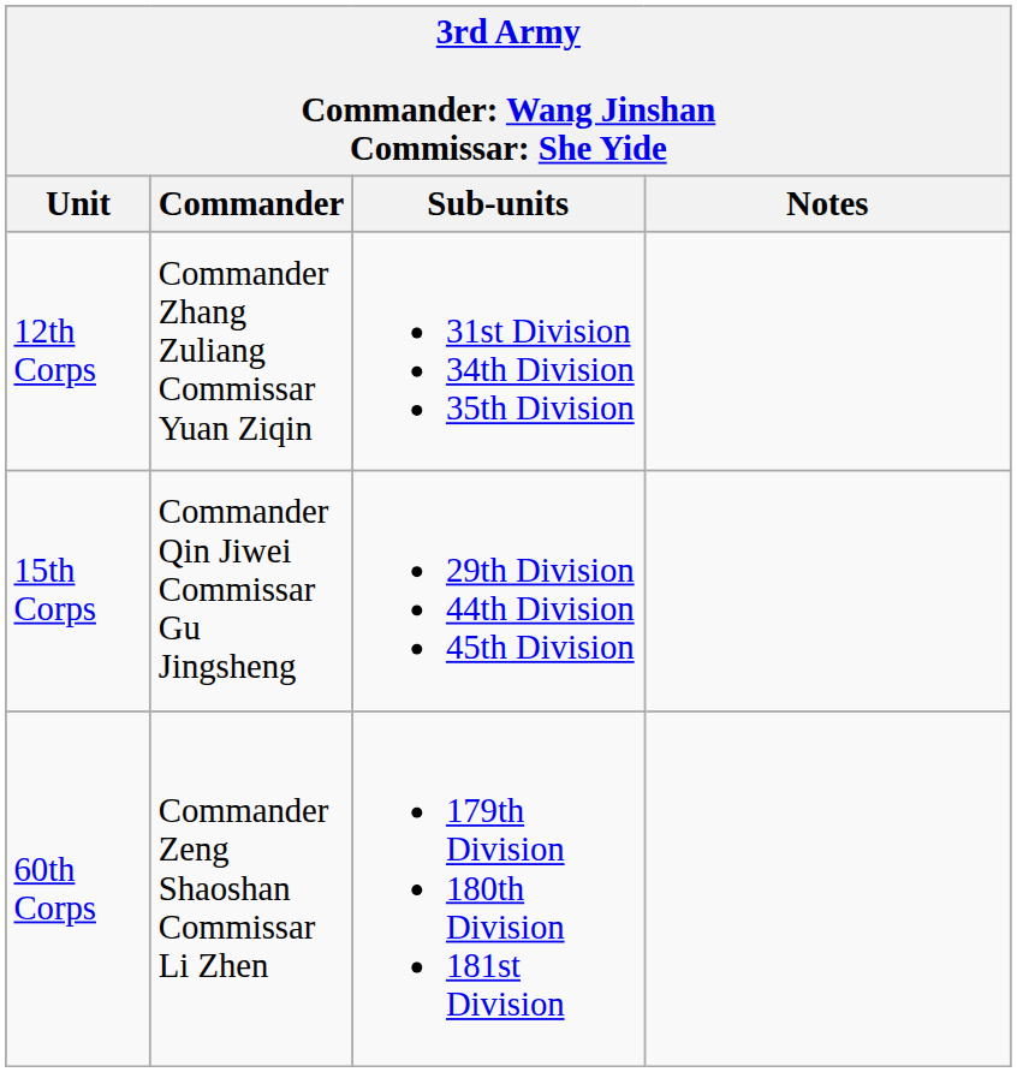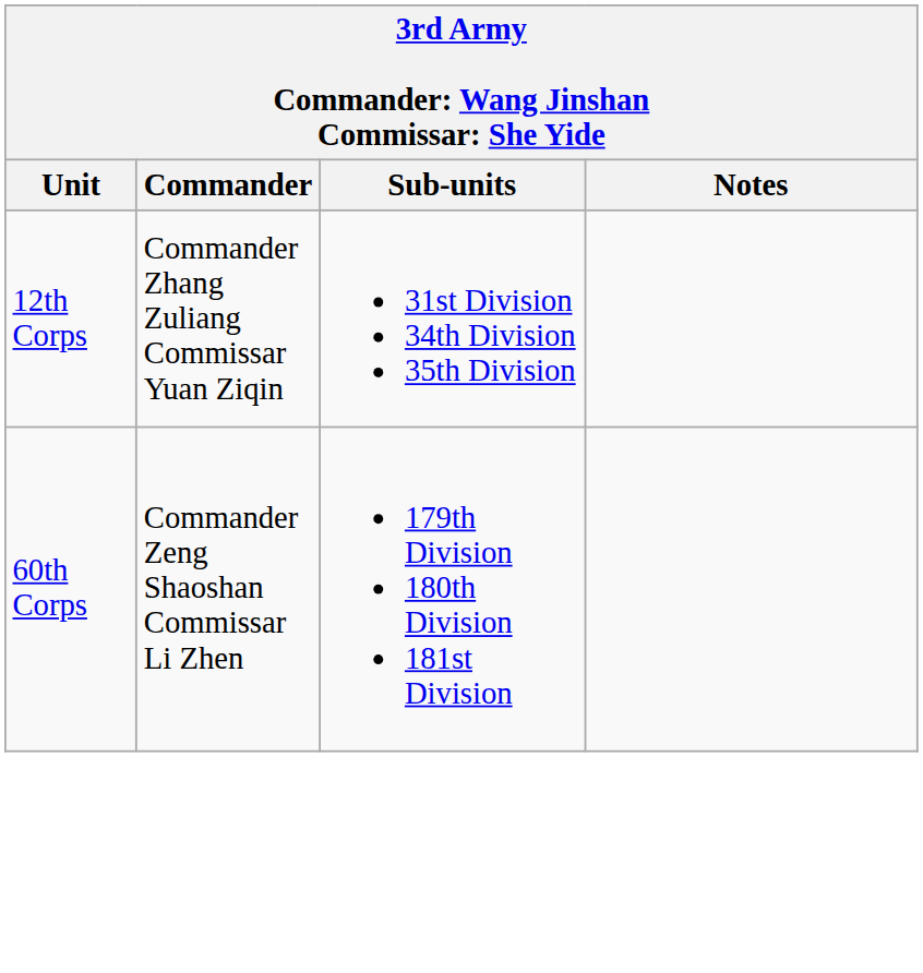- row: 15th Corps | Commander Qin Jiwei Commissar Gu Jingsheng | 29th Division 44th Division 45th Division
